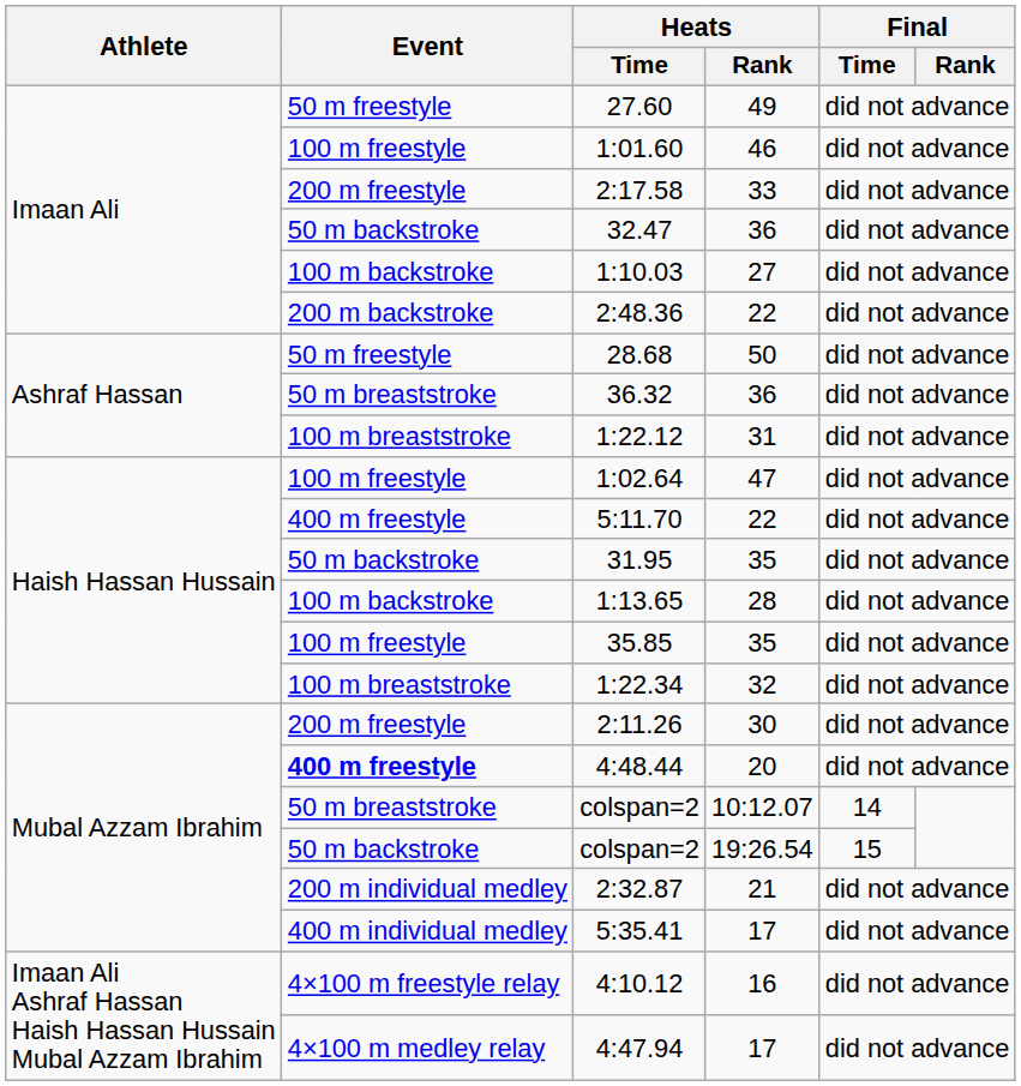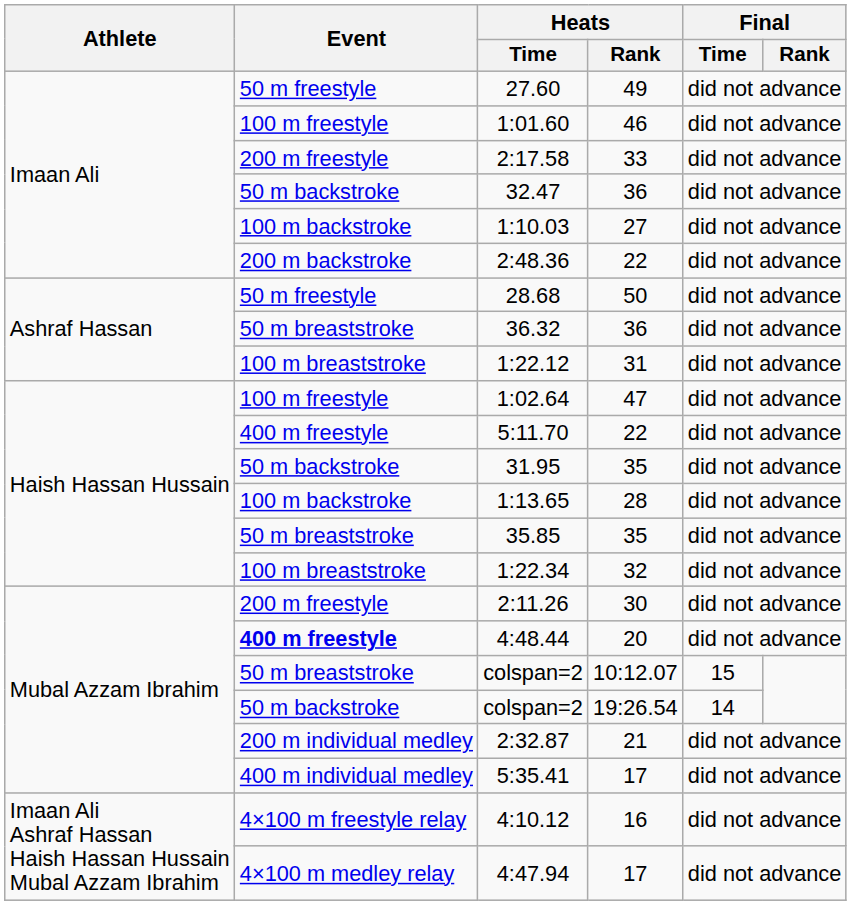35.85 | Event: 100 m freestyle -> 50 m breaststroke
colspan=2 / 10:12.07 | Final / Time: 14 -> 15
colspan=2 / 19:26.54 | Final / Time: 15 -> 14
